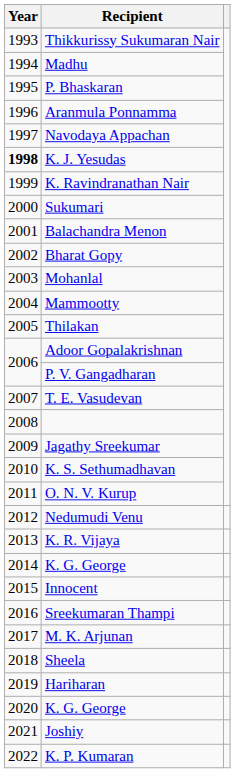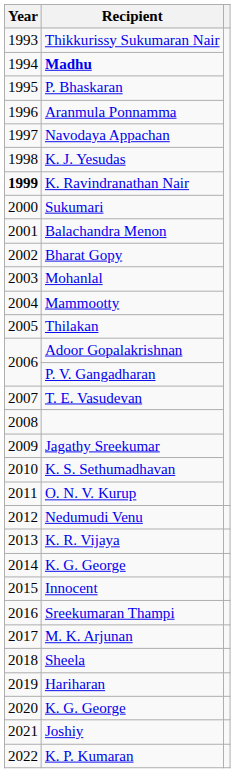Madhu | Recipient: normal -> bold
K. J. Yesudas | Year: bold -> normal
K. Ravindranathan Nair | Year: normal -> bold
